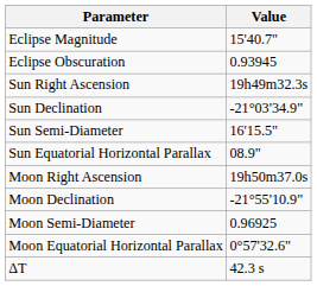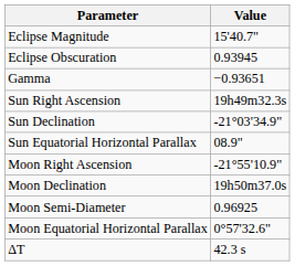+ row: Gamma | −0.93651
- row: Sun Semi-Diameter | 16'15.5"
Moon Right Ascension | Value: 19h50m37.0s -> -21°55'10.9"
Moon Declination | Value: -21°55'10.9" -> 19h50m37.0s
